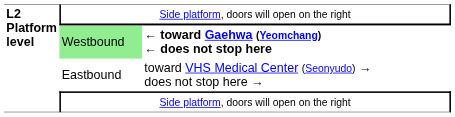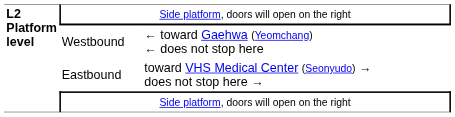Westbound | column 2: lightgreen background -> no background
Westbound | column 3: bold -> normal
